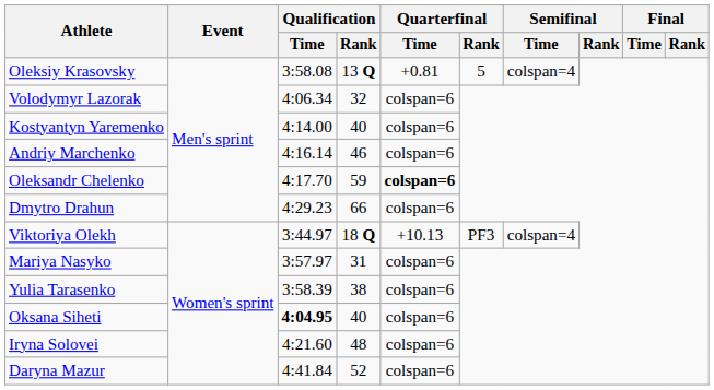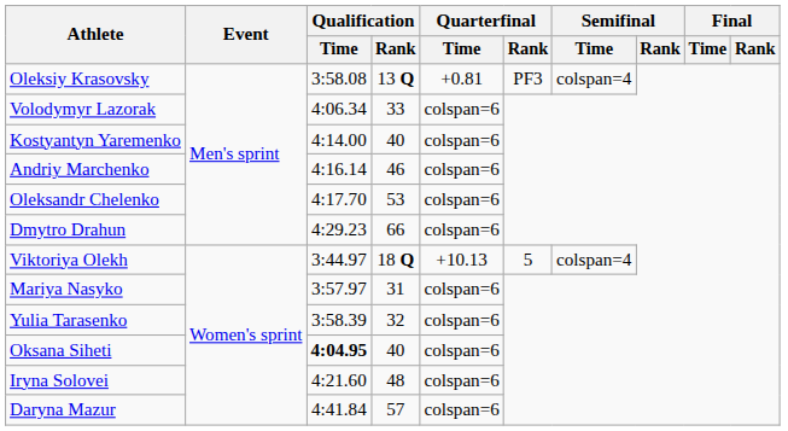Oleksiy Krasovsky | Quarterfinal / Rank: 5 -> PF3
Volodymyr Lazorak | Qualification / Rank: 32 -> 33
Oleksandr Chelenko | Qualification / Rank: 59 -> 53
Oleksandr Chelenko | Quarterfinal / Time: bold -> normal
Viktoriya Olekh | Quarterfinal / Rank: PF3 -> 5
Yulia Tarasenko | Qualification / Rank: 38 -> 32
Daryna Mazur | Qualification / Rank: 52 -> 57
